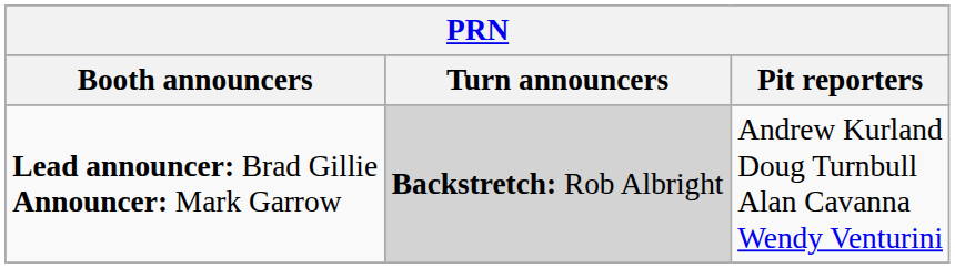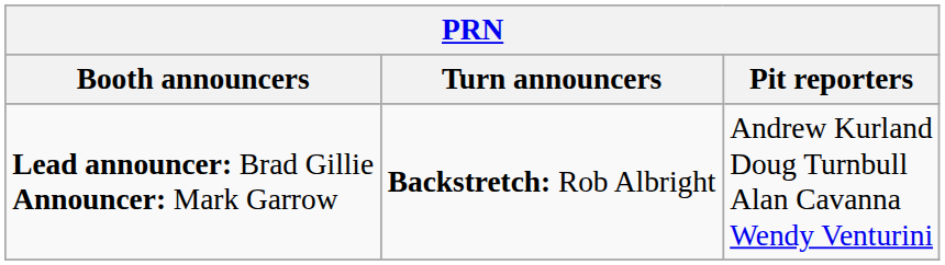Lead announcer: Brad Gillie Announcer: Mark Garrow | Turn announcers: lightgrey background -> no background
